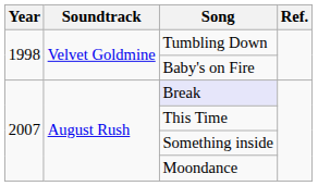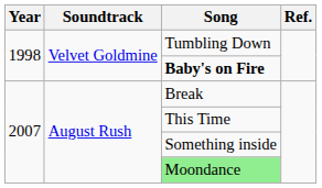Baby's on Fire | Song: normal -> bold
Break | Song: lavender background -> no background
Moondance | Song: no background -> lightgreen background
